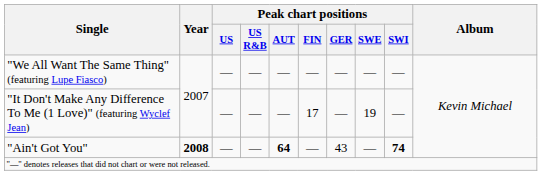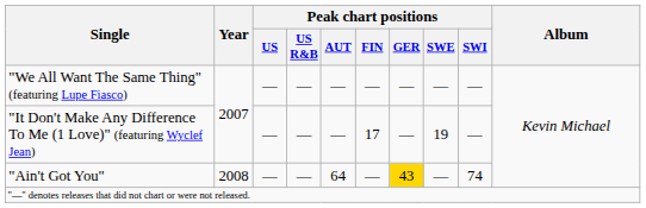"Ain't Got You" | Year: bold -> normal
"Ain't Got You" | Peak chart positions / AUT: bold -> normal
"Ain't Got You" | Peak chart positions / GER: no background -> gold background
"Ain't Got You" | Peak chart positions / SWI: bold -> normal
